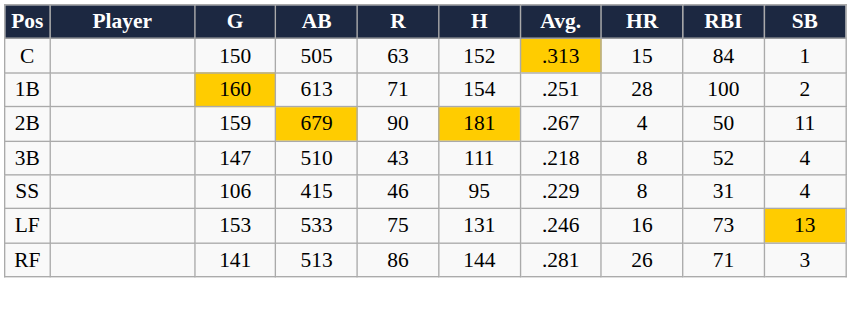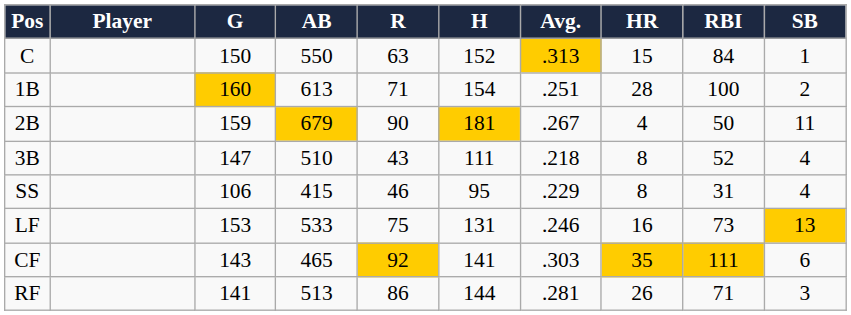C | AB: 505 -> 550
+ row: CF | 143 | 465 | 92 | 141 | .303 | 35 | 111 | 6
